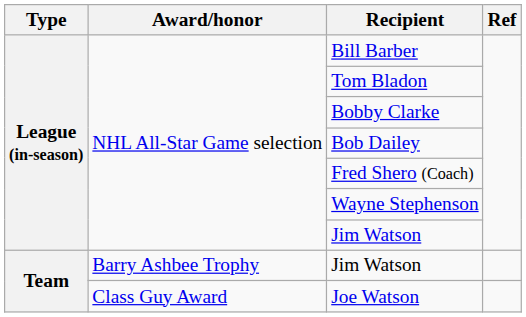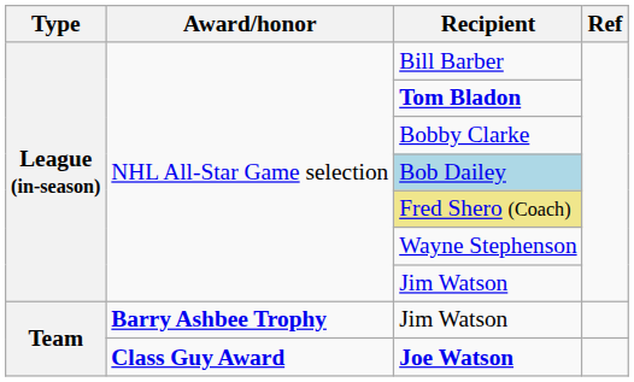Tom Bladon | Recipient: normal -> bold
Bob Dailey | Recipient: no background -> lightblue background
Fred Shero (Coach) | Recipient: no background -> khaki background
Barry Ashbee Trophy / Jim Watson | Award/honor: normal -> bold
Joe Watson | Award/honor: normal -> bold
Joe Watson | Recipient: normal -> bold
